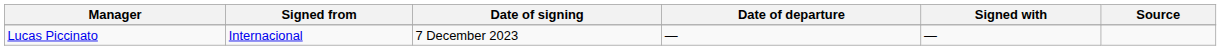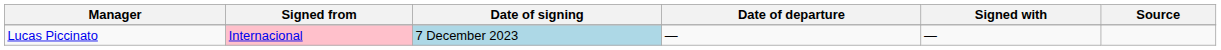Lucas Piccinato | Signed from: no background -> pink background
Lucas Piccinato | Date of signing: no background -> lightblue background
